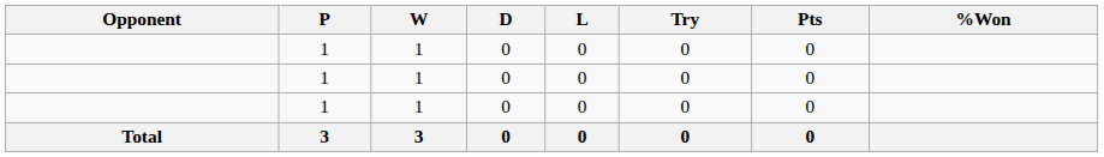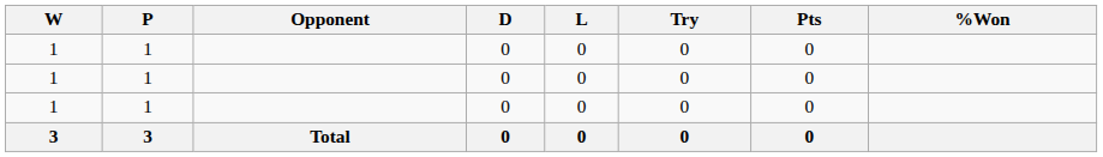columns swapped: Opponent <-> W
